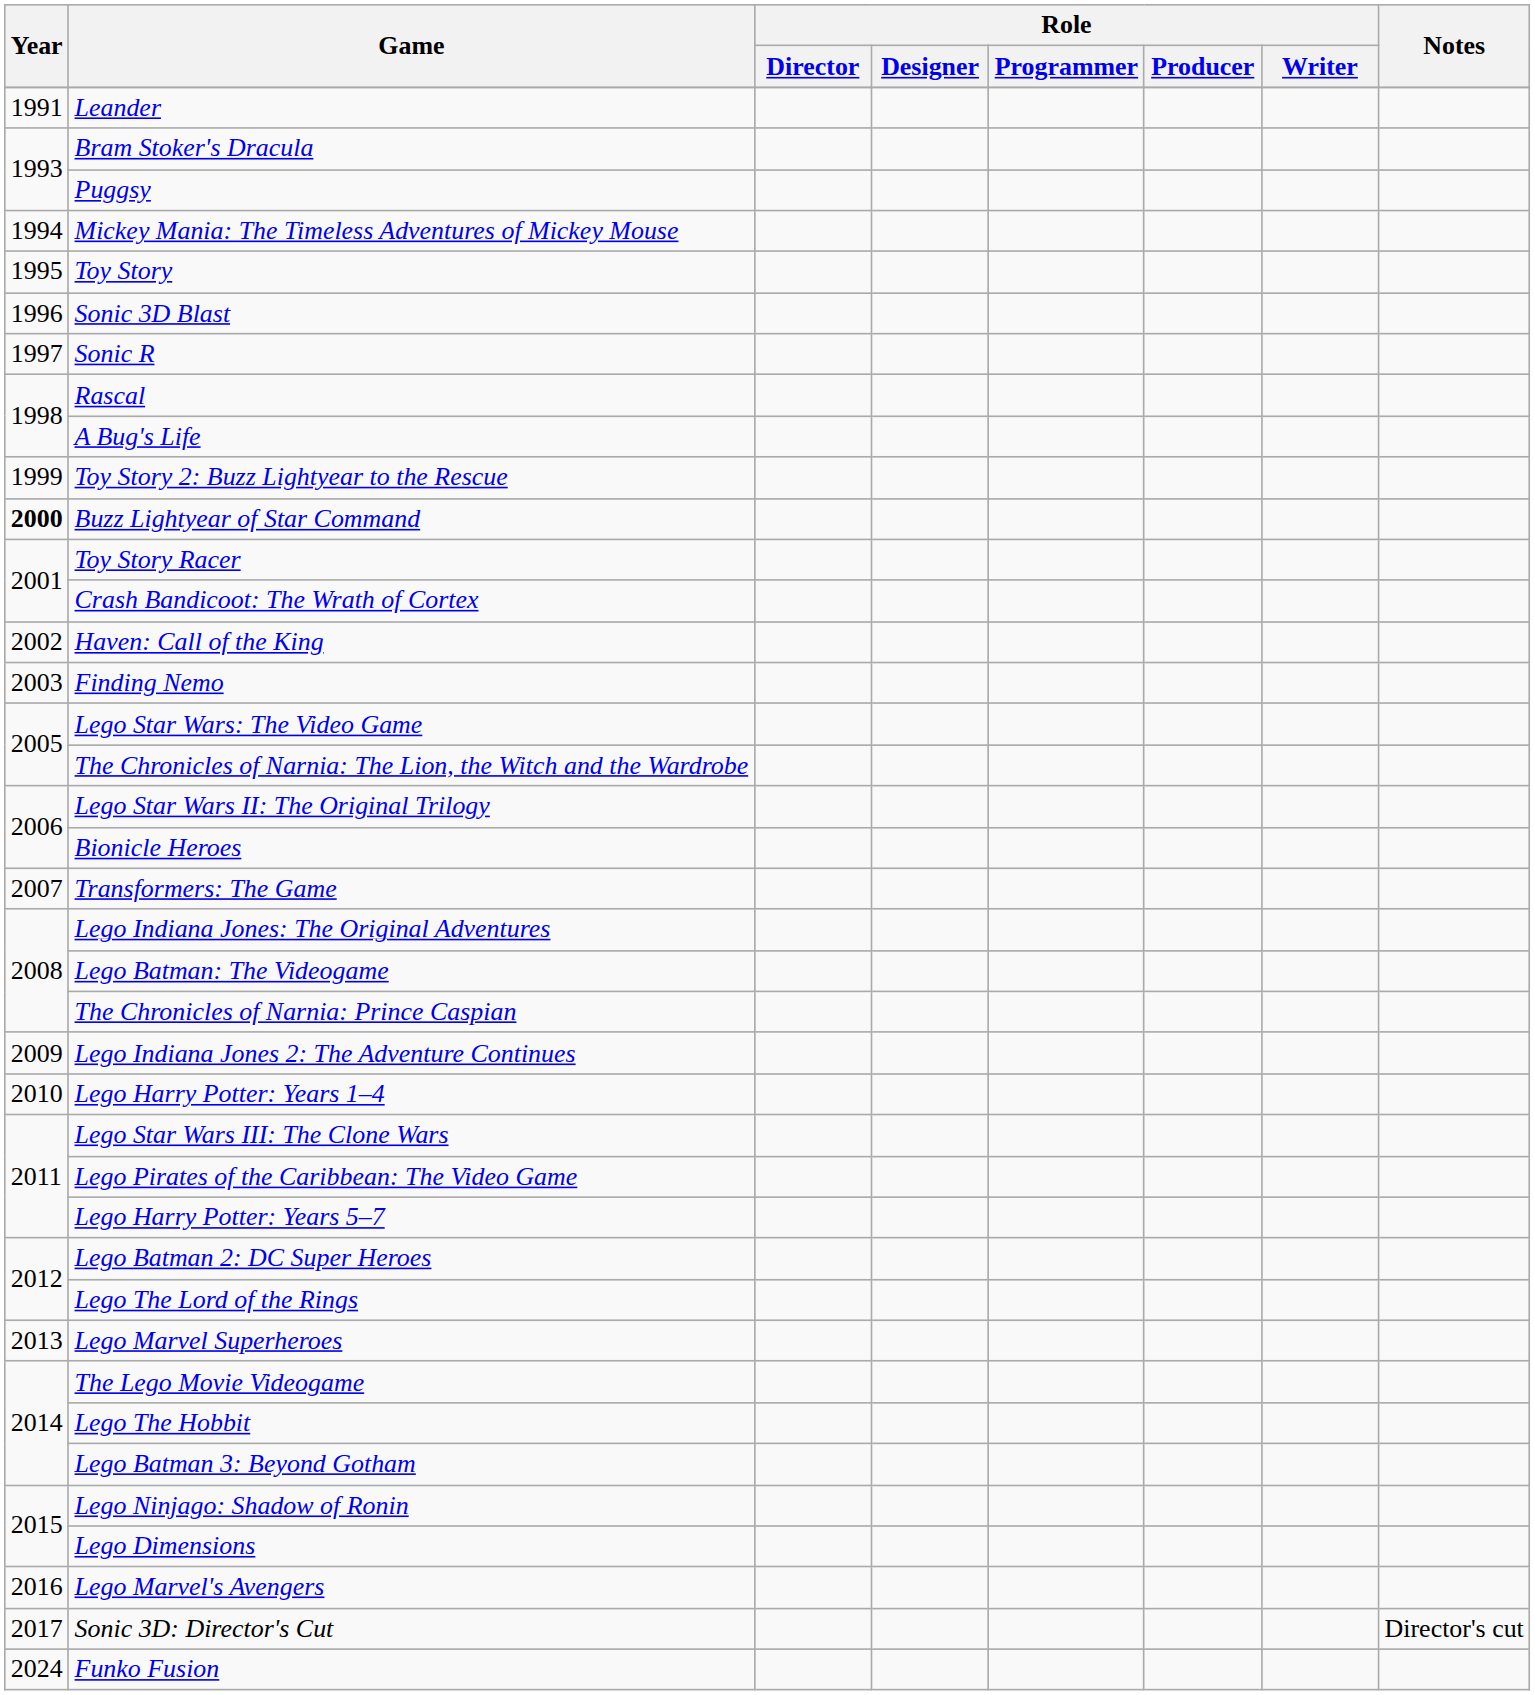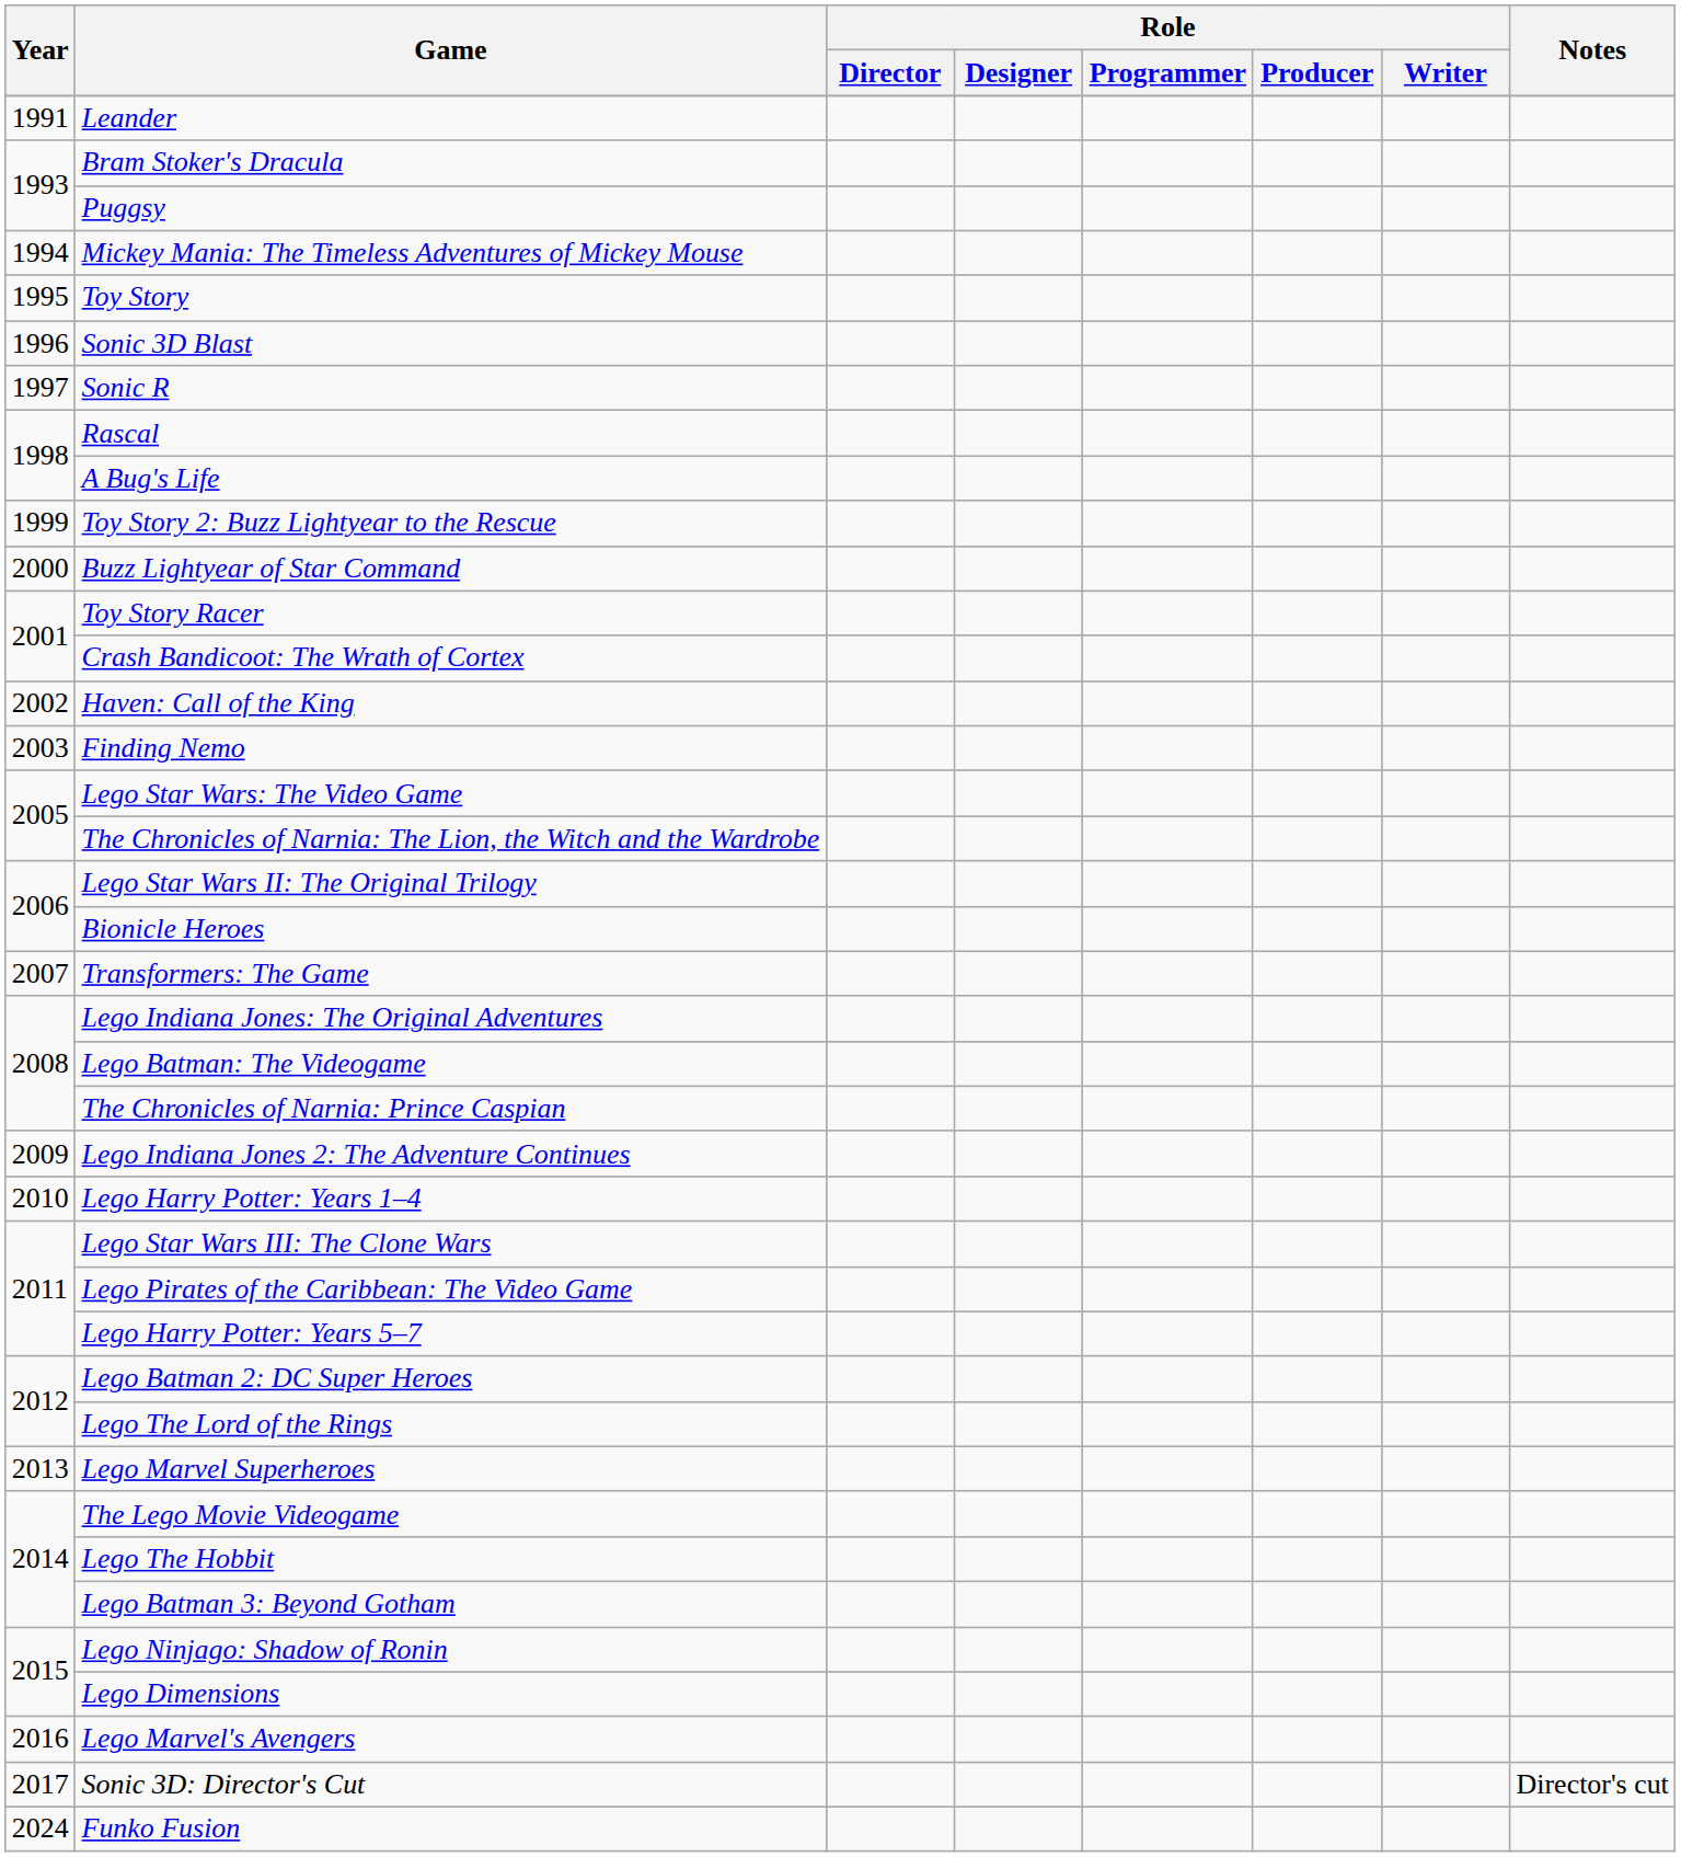Buzz Lightyear of Star Command | Year: bold -> normal
